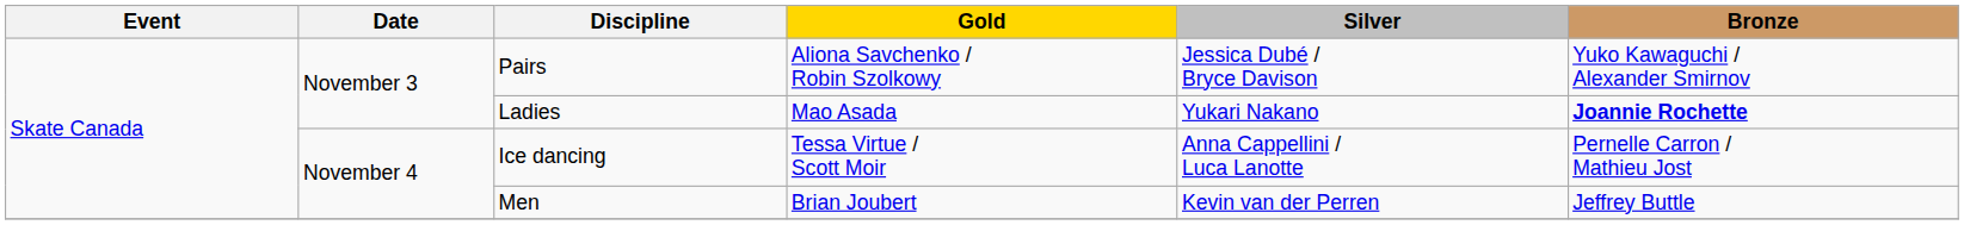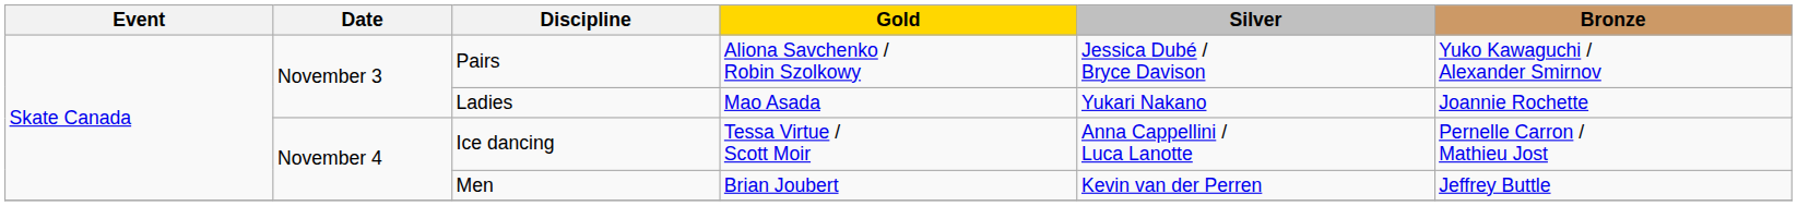Ladies | Bronze: bold -> normal
